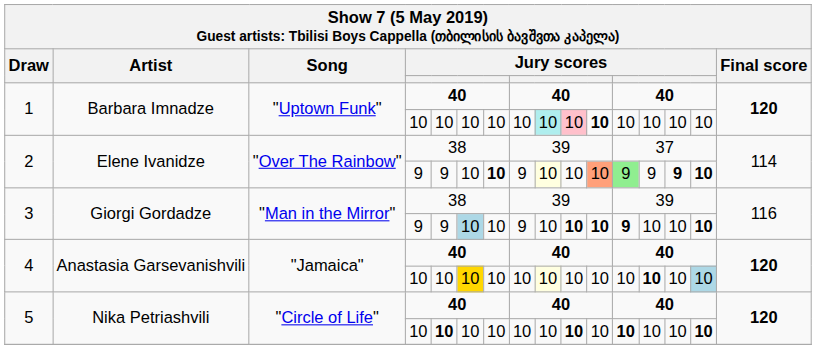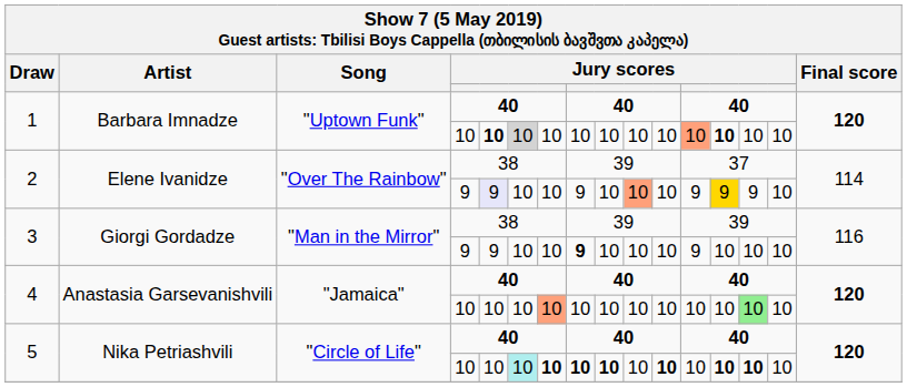1 / 10 | column 5: normal -> bold
1 / 10 | column 6: no background -> lightgrey background
1 / 10 | column 9: paleturquoise background -> no background
1 / 10 | column 10: pink background -> no background
1 / 10 | column 11: bold -> normal
1 / 10 | column 12: no background -> lightsalmon background
1 / 10 | column 13: normal -> bold
2 / 9 | column 5: no background -> lavender background
2 / 9 | column 7: bold -> normal
2 / 9 | column 9: lightyellow background -> no background
2 / 9 | column 10: no background -> lightsalmon background
2 / 9 | column 11: lightsalmon background -> no background
2 / 9 | column 12: lightgreen background -> no background
2 / 9 | column 13: no background -> gold background
2 / 9 | column 14: bold -> normal
2 / 9 | column 15: bold -> normal
3 / 9 | column 6: lightblue background -> no background
3 / 9 | column 8: normal -> bold
3 / 9 | column 10: bold -> normal
3 / 9 | column 11: bold -> normal
3 / 9 | column 12: bold -> normal
3 / 9 | column 15: bold -> normal
4 / 10 | column 6: gold background -> no background
4 / 10 | column 7: no background -> lightsalmon background
4 / 10 | column 9: lightyellow background -> no background
4 / 10 | column 13: bold -> normal
4 / 10 | column 14: no background -> lightgreen background
4 / 10 | column 15: lightblue background -> no background
5 / 10 | column 5: bold -> normal
5 / 10 | column 6: no background -> paleturquoise background
5 / 10 | column 7: normal -> bold
5 / 10 | column 8: normal -> bold
5 / 10 | column 9: normal -> bold
5 / 10 | column 10: bold -> normal
5 / 10 | column 11: normal -> bold
5 / 10 | column 12: bold -> normal
5 / 10 | column 13: normal -> bold
5 / 10 | column 14: normal -> bold
5 / 10 | column 15: bold -> normal
